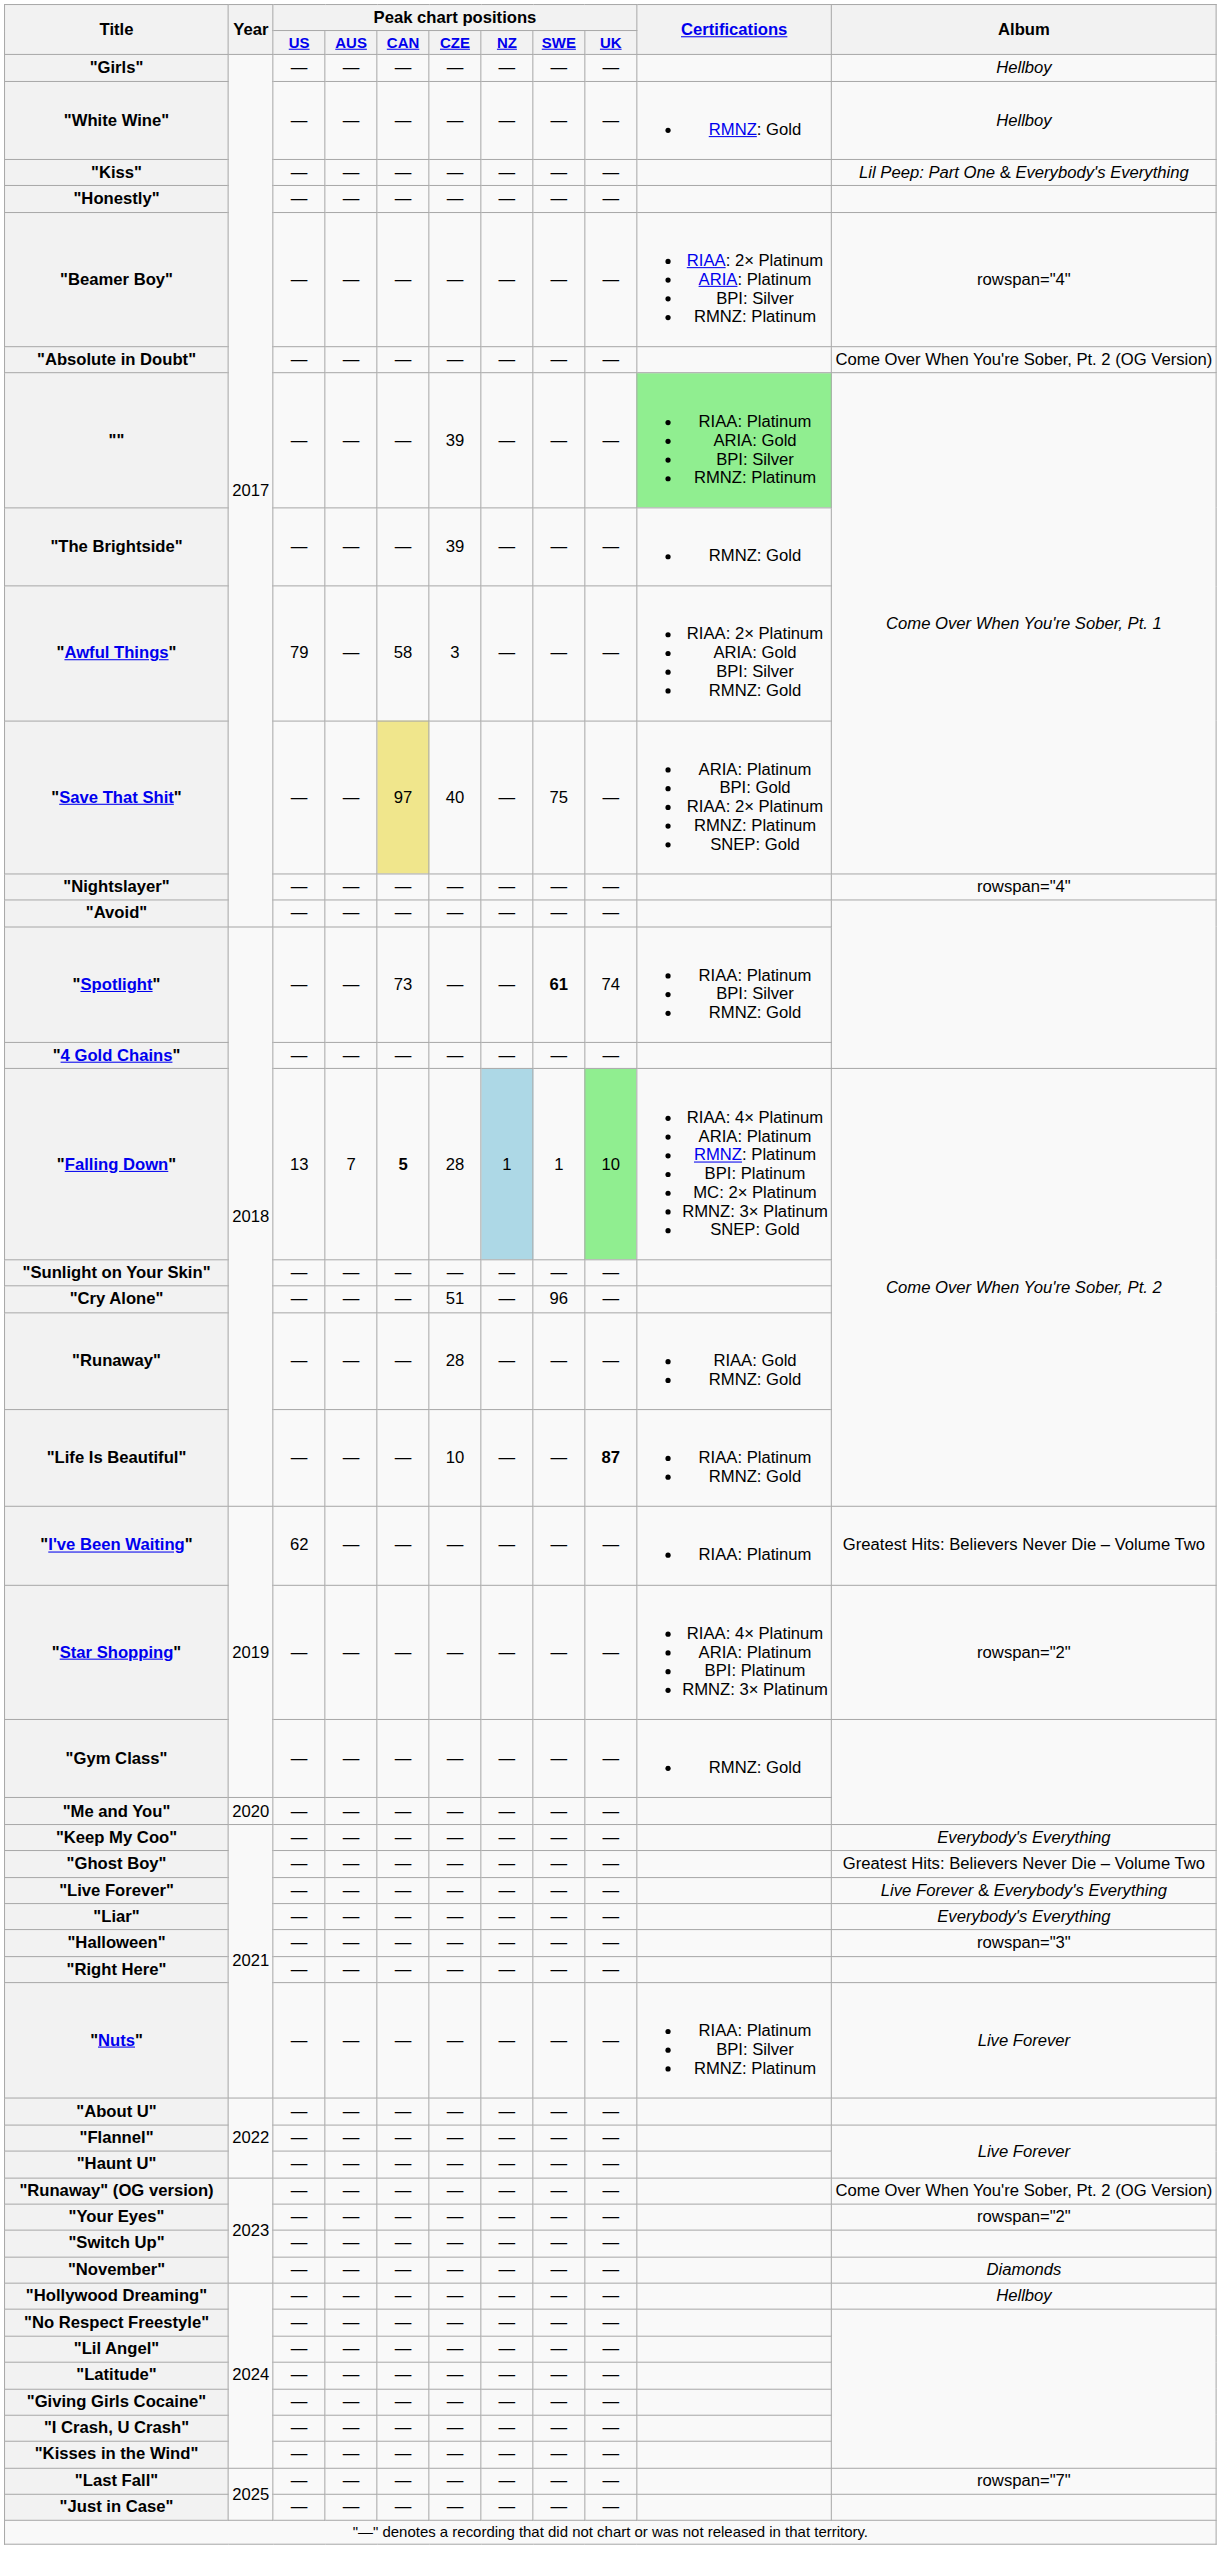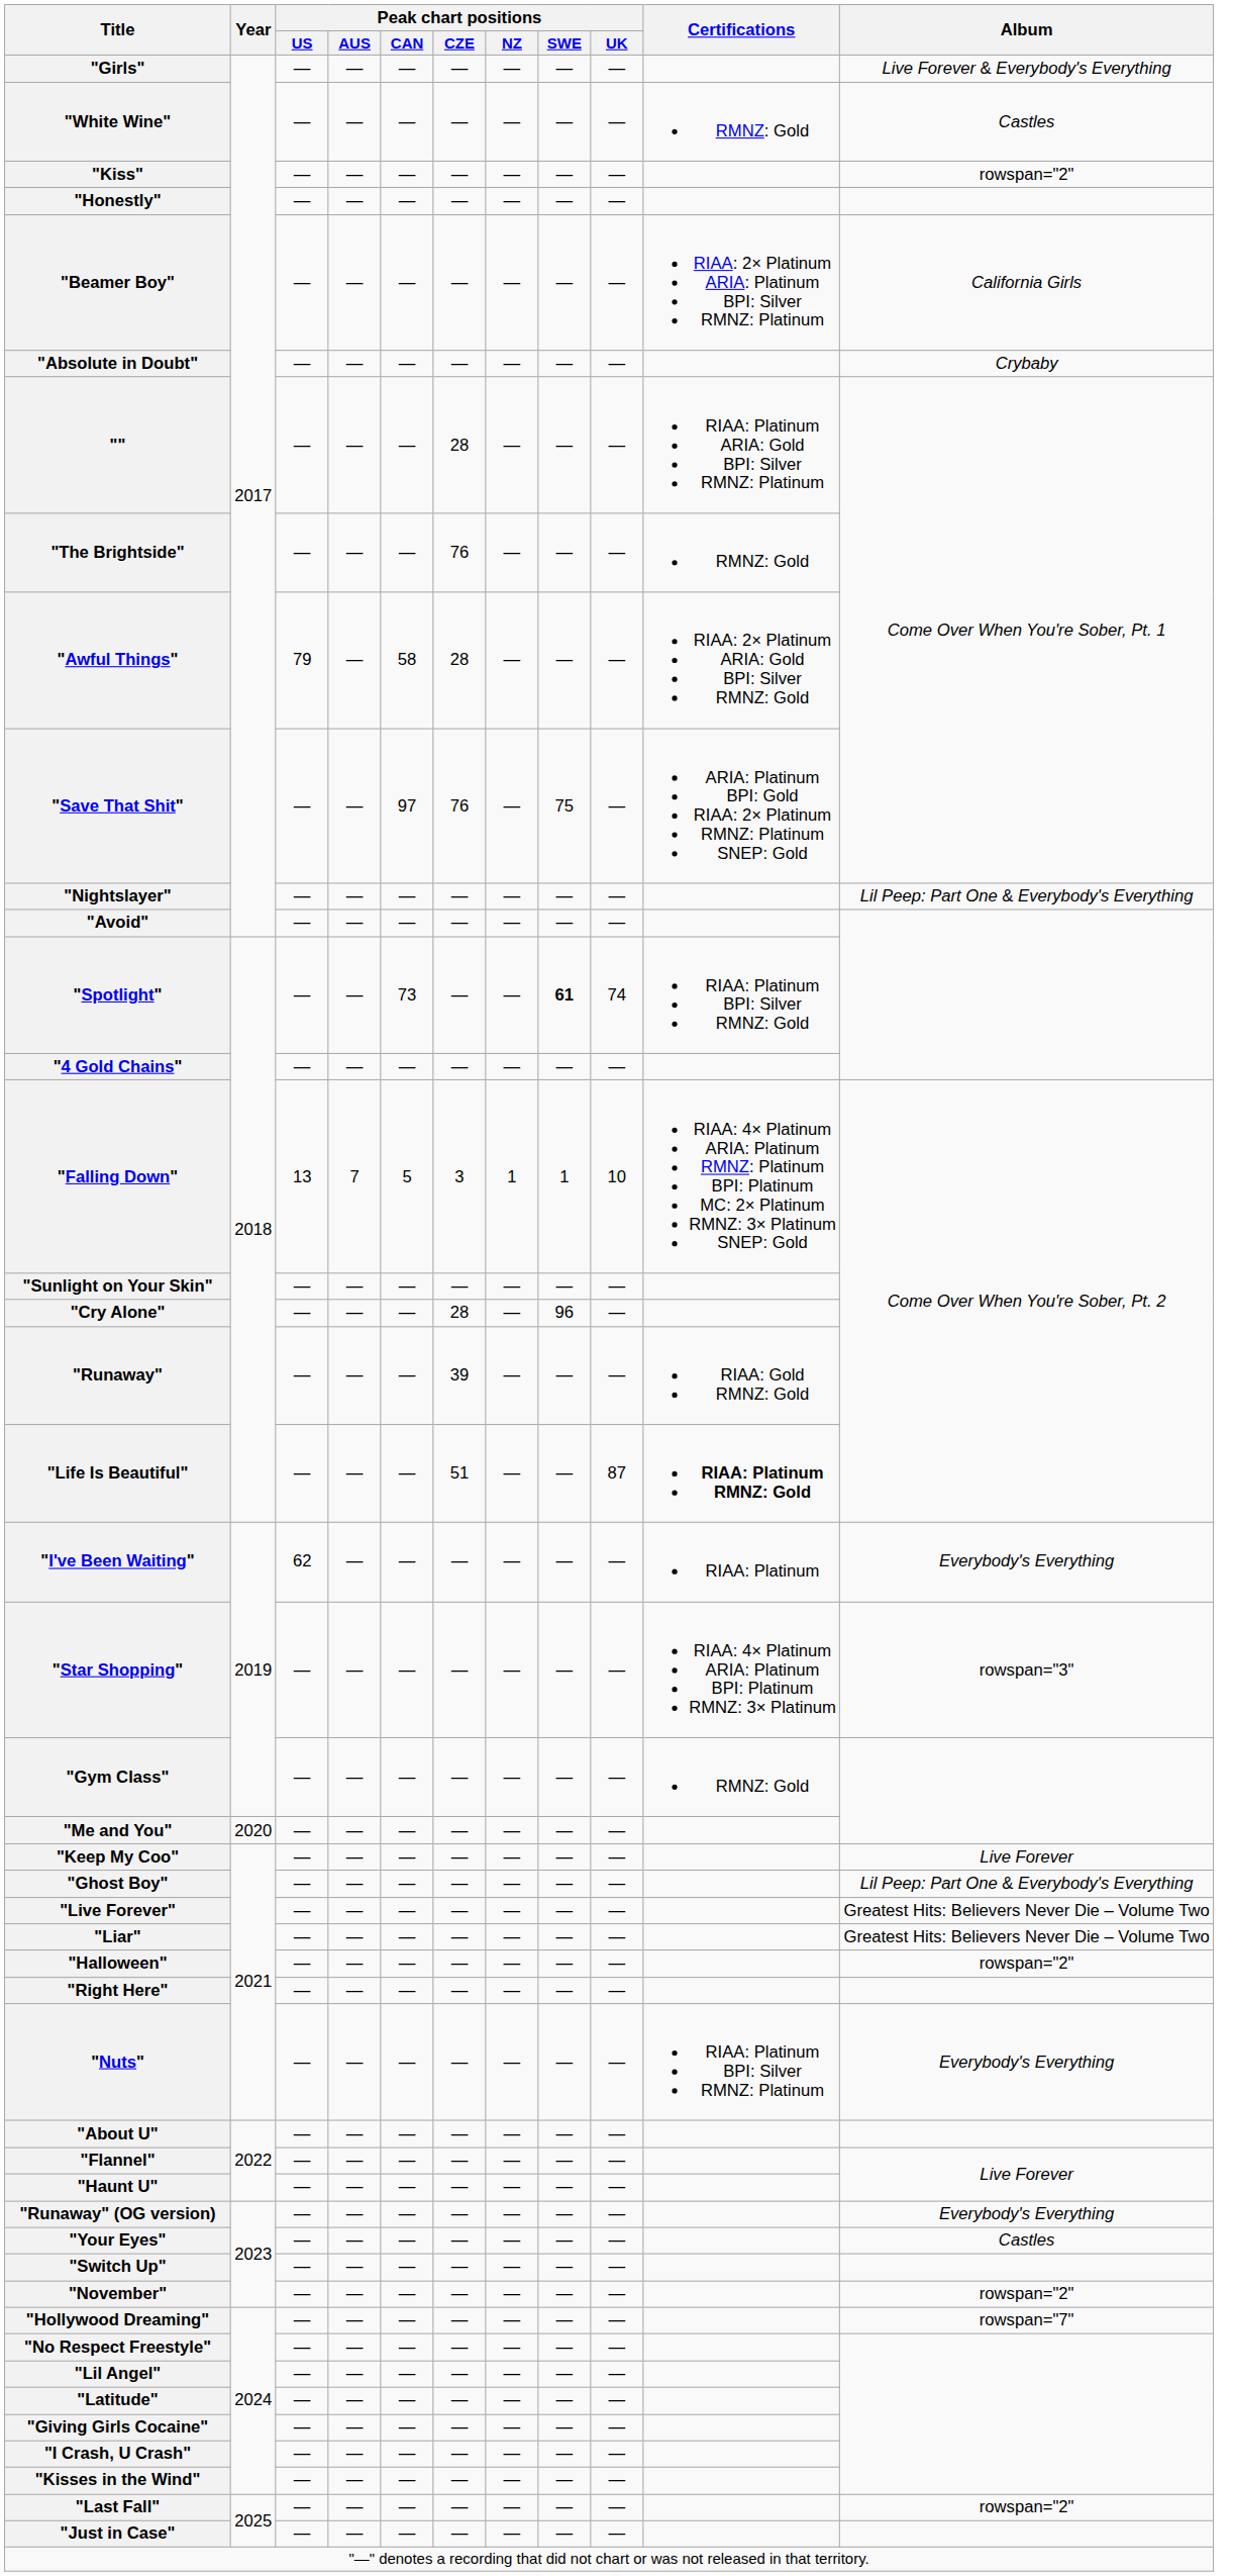"Girls" | Album: Hellboy -> Live Forever & Everybody's Everything
"White Wine" | Album: Hellboy -> Castles
"Kiss" | Album: Lil Peep: Part One & Everybody's Everything -> rowspan="2"
"Beamer Boy" | Album: rowspan="4" -> California Girls
"Absolute in Doubt" | Album: Come Over When You're Sober, Pt. 2 (OG Version) -> Crybaby
"" | Peak chart positions / CZE: 39 -> 28
"" | Certifications: lightgreen background -> no background
"The Brightside" | Peak chart positions / CZE: 39 -> 76
"Awful Things" | Peak chart positions / CZE: 3 -> 28
"Save That Shit" | Peak chart positions / CAN: khaki background -> no background
"Save That Shit" | Peak chart positions / CZE: 40 -> 76
"Nightslayer" | Album: rowspan="4" -> Lil Peep: Part One & Everybody's Everything
"Falling Down" | Peak chart positions / CAN: bold -> normal
"Falling Down" | Peak chart positions / CZE: 28 -> 3
"Falling Down" | Peak chart positions / NZ: lightblue background -> no background
"Falling Down" | Peak chart positions / UK: lightgreen background -> no background
"Cry Alone" | Peak chart positions / CZE: 51 -> 28
"Runaway" | Peak chart positions / CZE: 28 -> 39
"Life Is Beautiful" | Peak chart positions / CZE: 10 -> 51
"Life Is Beautiful" | Peak chart positions / UK: bold -> normal
"Life Is Beautiful" | Certifications: normal -> bold
"I've Been Waiting" | Album: Greatest Hits: Believers Never Die – Volume Two -> Everybody's Everything
"Star Shopping" | Album: rowspan="2" -> rowspan="3"
"Keep My Coo" | Album: Everybody's Everything -> Live Forever
"Ghost Boy" | Album: Greatest Hits: Believers Never Die – Volume Two -> Lil Peep: Part One & Everybody's Everything
"Live Forever" | Album: Live Forever & Everybody's Everything -> Greatest Hits: Believers Never Die – Volume Two
"Liar" | Album: Everybody's Everything -> Greatest Hits: Believers Never Die – Volume Two
"Halloween" | Album: rowspan="3" -> rowspan="2"
"Nuts" | Album: Live Forever -> Everybody's Everything
"Runaway" (OG version) | Album: Come Over When You're Sober, Pt. 2 (OG Version) -> Everybody's Everything
"Your Eyes" | Album: rowspan="2" -> Castles
"November" | Album: Diamonds -> rowspan="2"
"Hollywood Dreaming" | Album: Hellboy -> rowspan="7"
"Last Fall" | Album: rowspan="7" -> rowspan="2"
